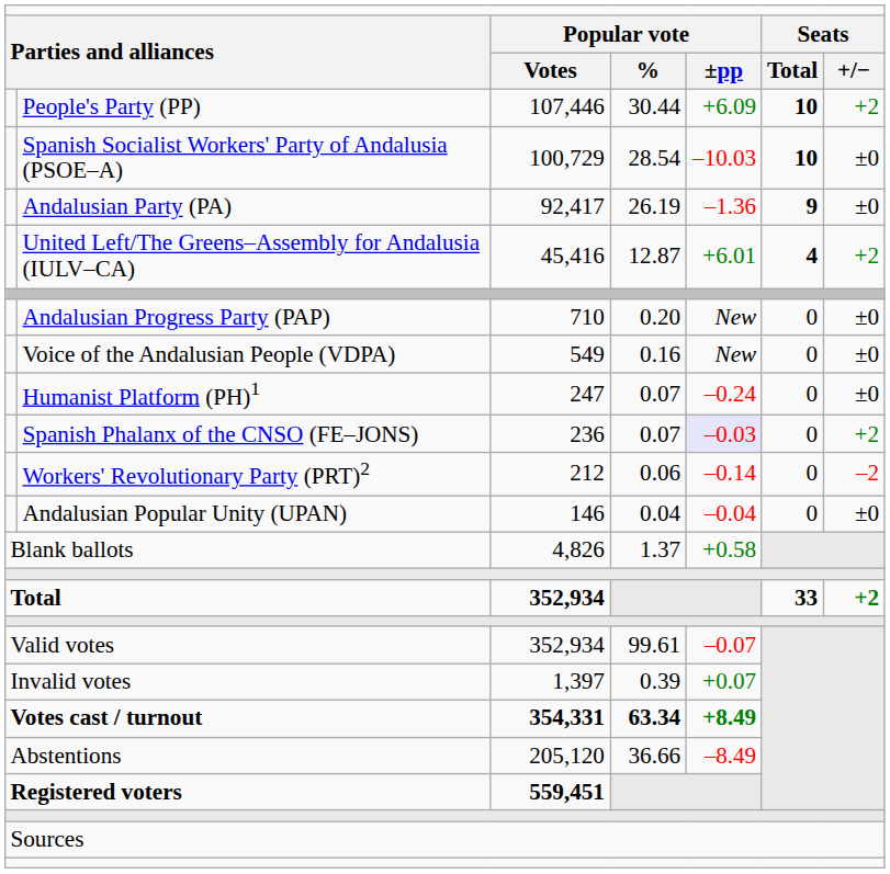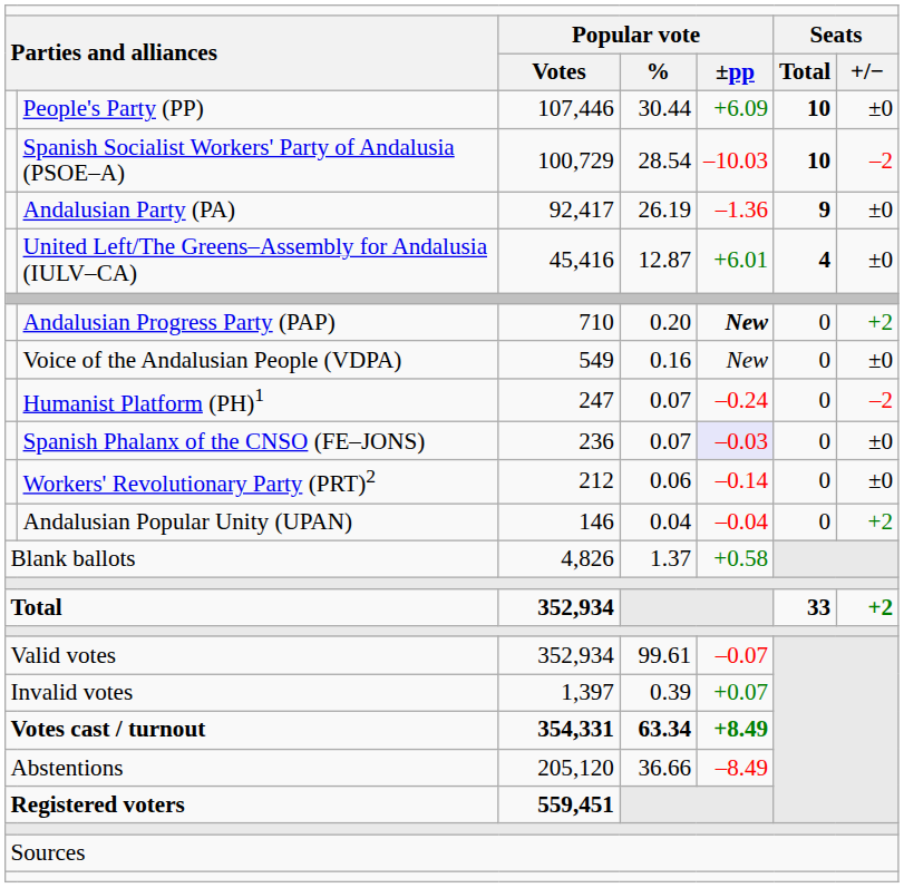People's Party (PP) | column 7: +2 -> ±0
Spanish Socialist Workers' Party of Andalusia (PSOE–A) | column 7: ±0 -> –2
United Left/The Greens–Assembly for Andalusia (IULV–CA) | column 7: +2 -> ±0
Andalusian Progress Party (PAP) | column 5: normal -> bold
Andalusian Progress Party (PAP) | column 7: ±0 -> +2
Humanist Platform (PH)1 | column 7: ±0 -> –2
Spanish Phalanx of the CNSO (FE–JONS) | column 7: +2 -> ±0
Workers' Revolutionary Party (PRT)2 | column 7: –2 -> ±0
Andalusian Popular Unity (UPAN) | column 7: ±0 -> +2
